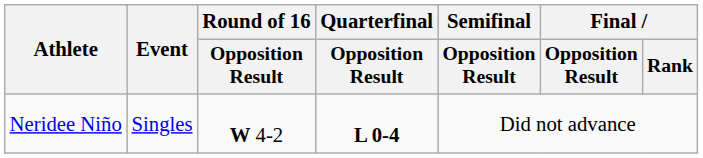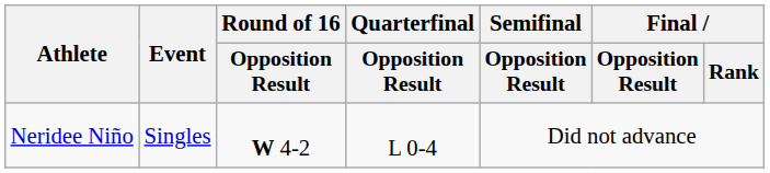Neridee Niño | Quarterfinal / Opposition Result: bold -> normal
